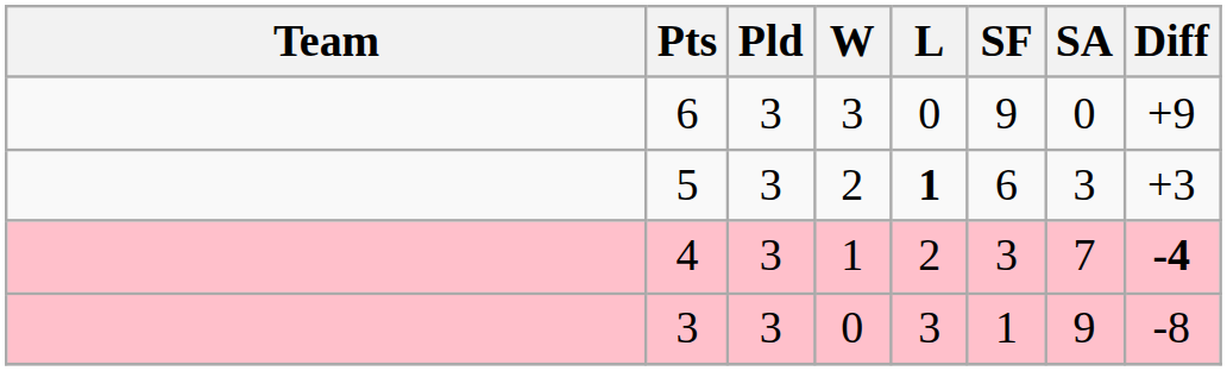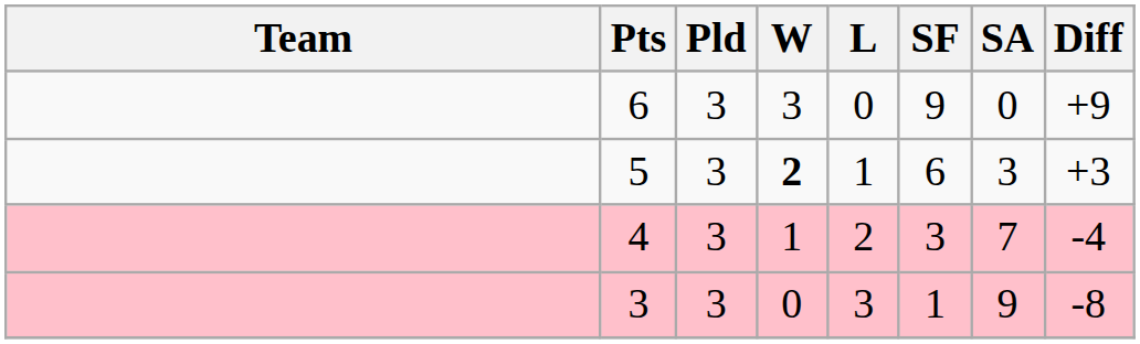5 | W: normal -> bold
5 | L: bold -> normal
4 | Diff: bold -> normal
